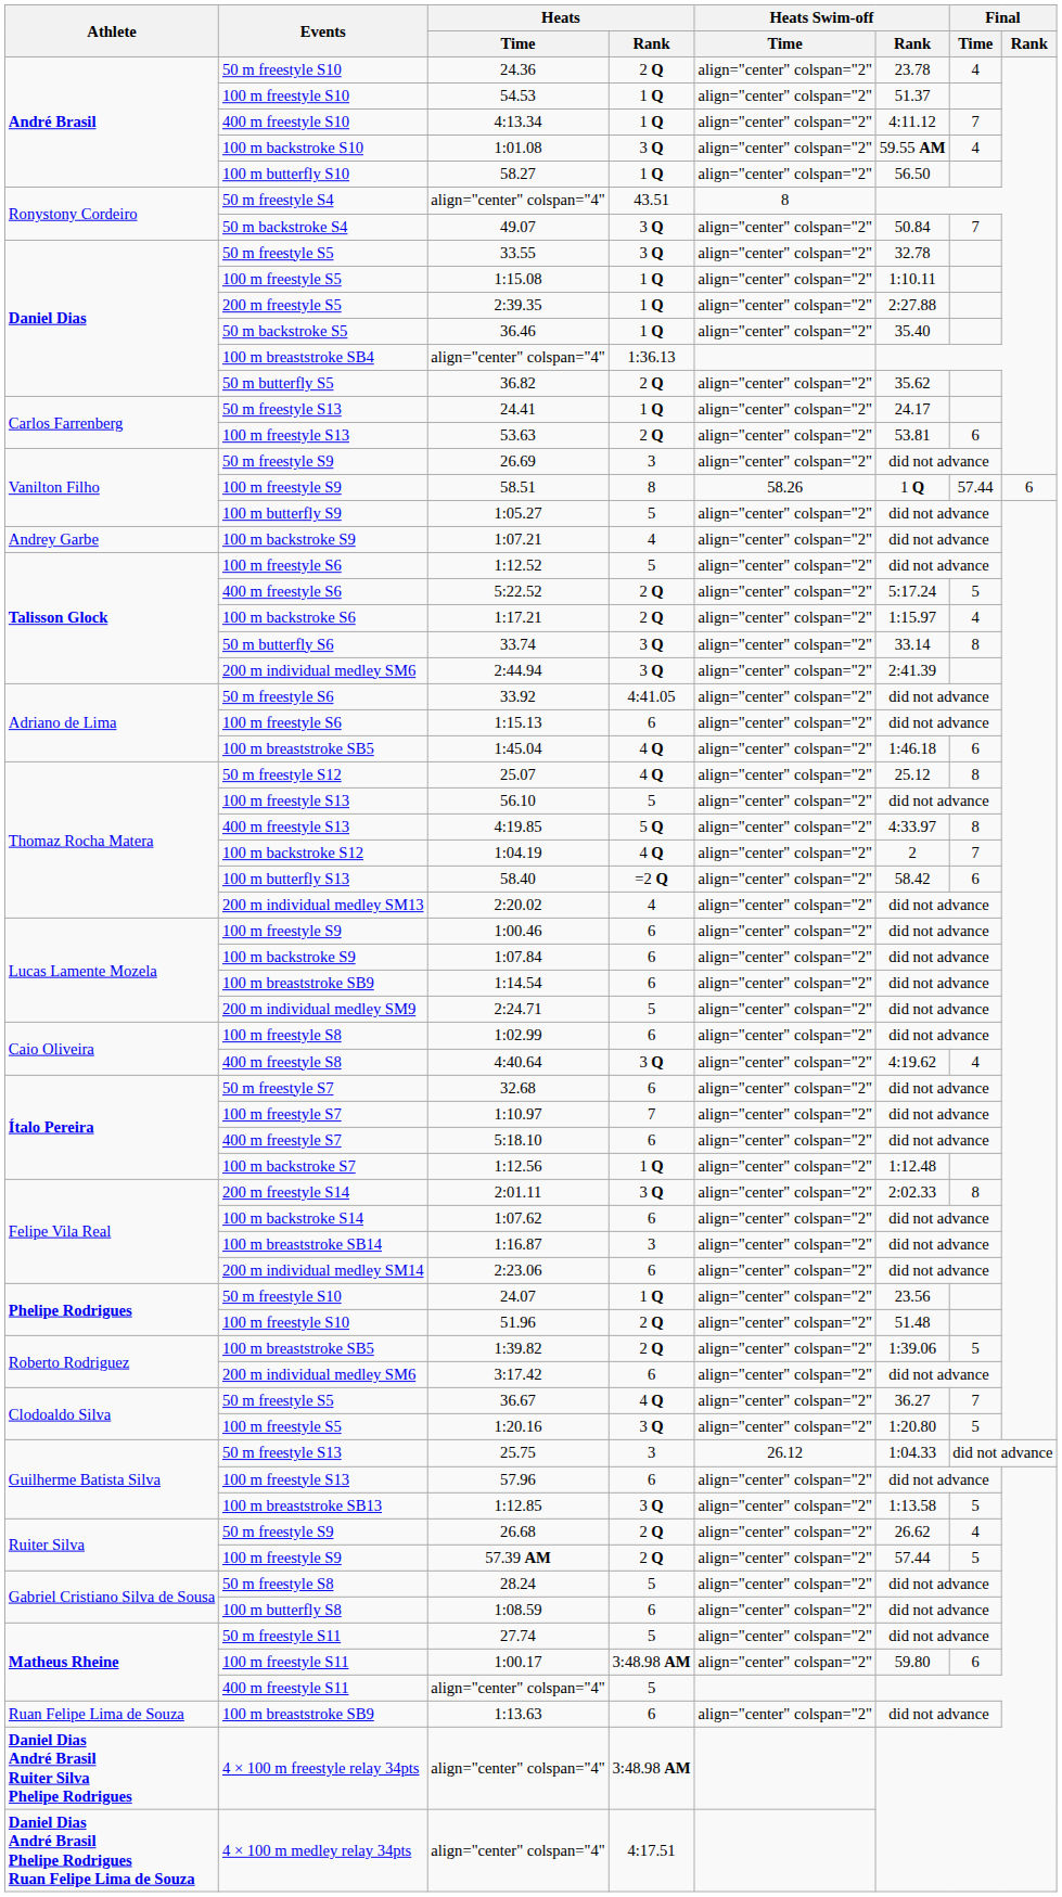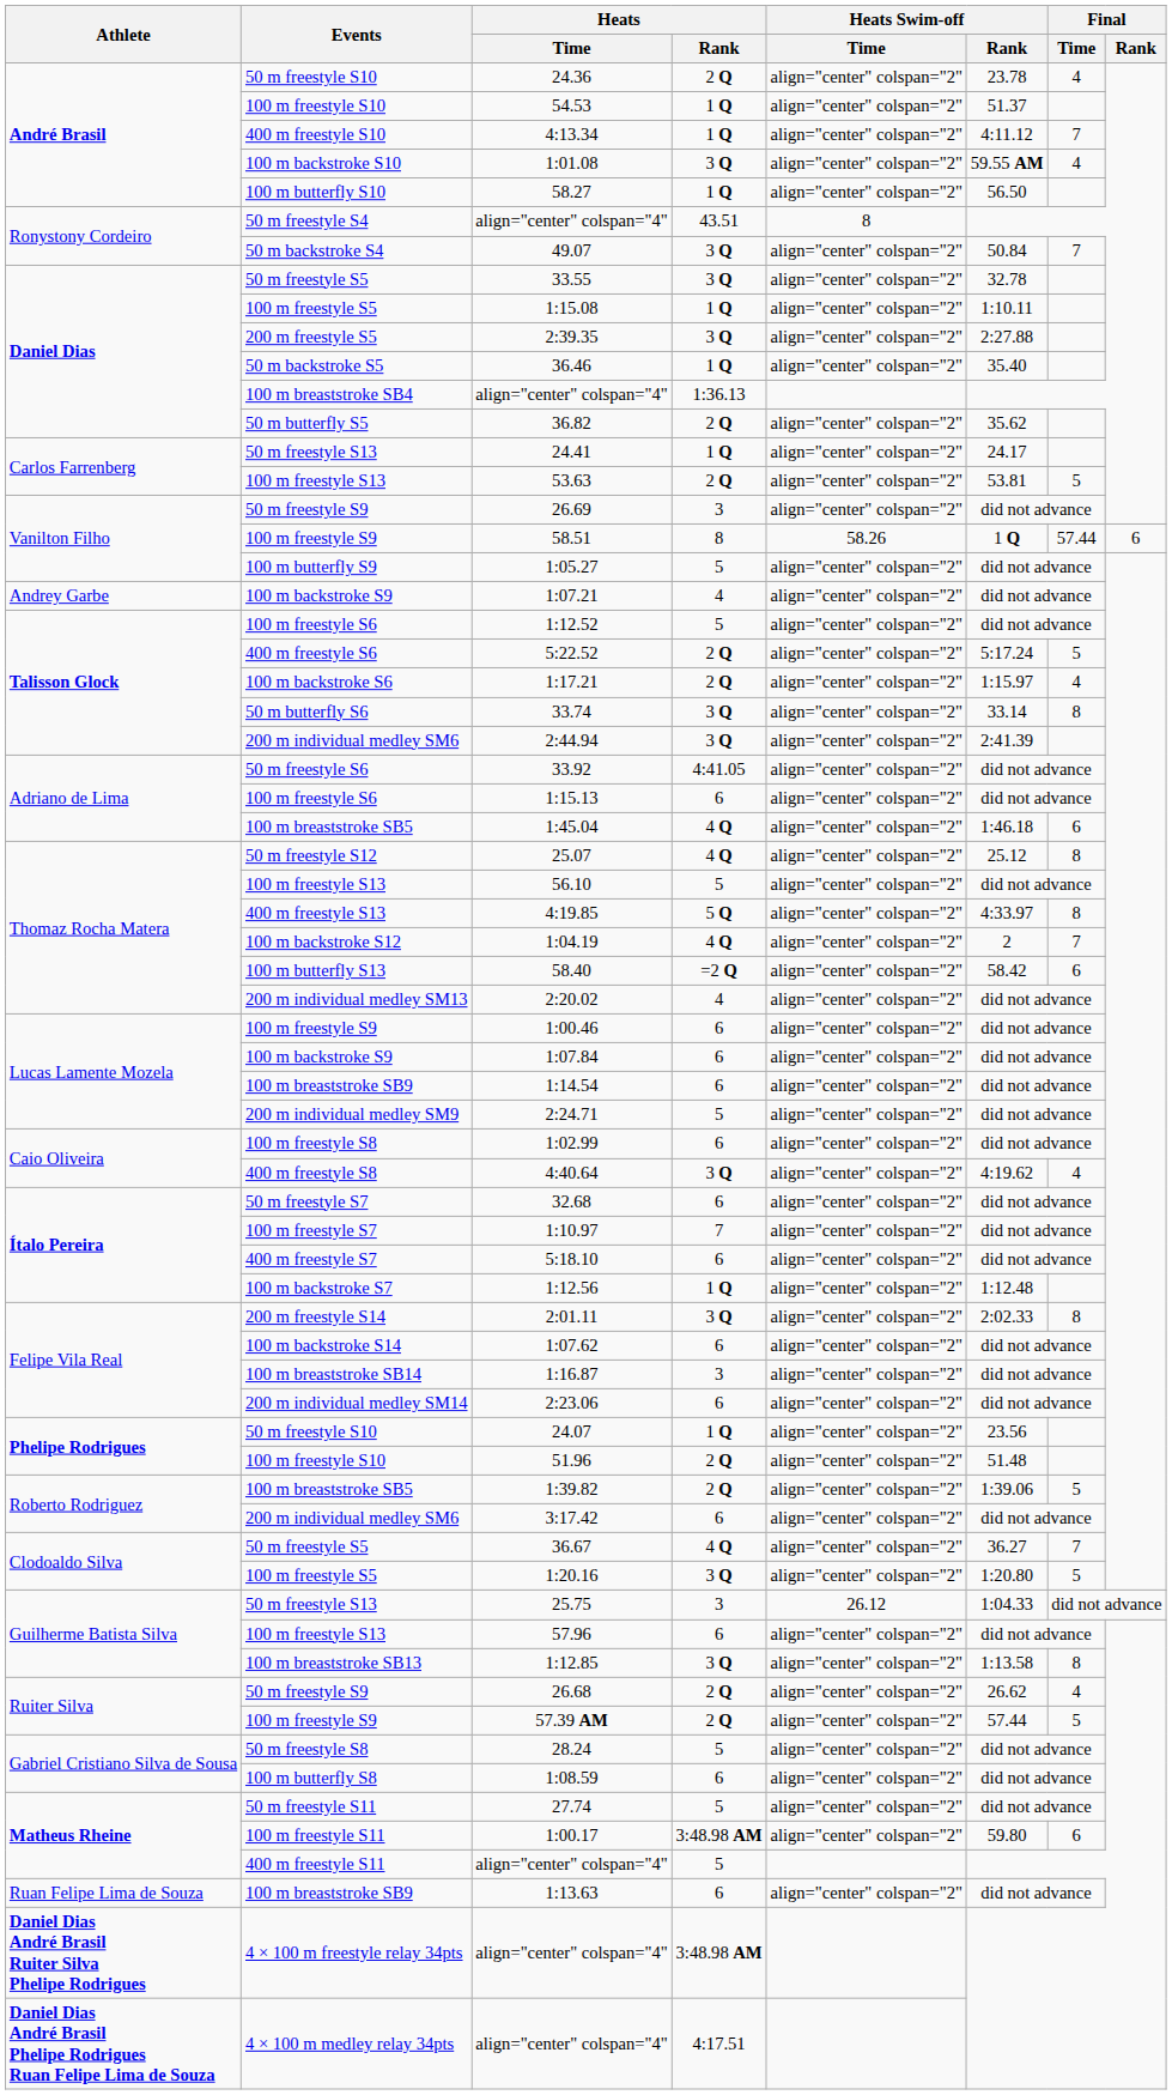2:39.35 | Heats / Rank: 1 Q -> 3 Q
53.63 | Final / Time: 6 -> 5
1:12.85 | Final / Time: 5 -> 8
